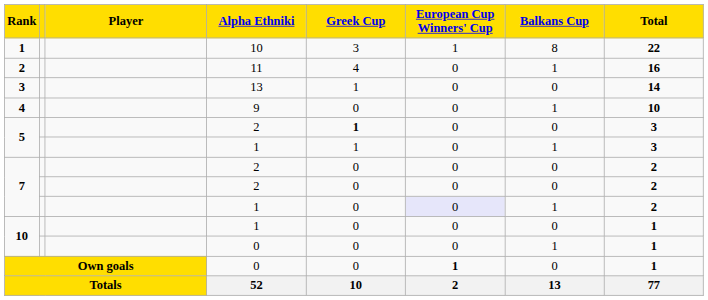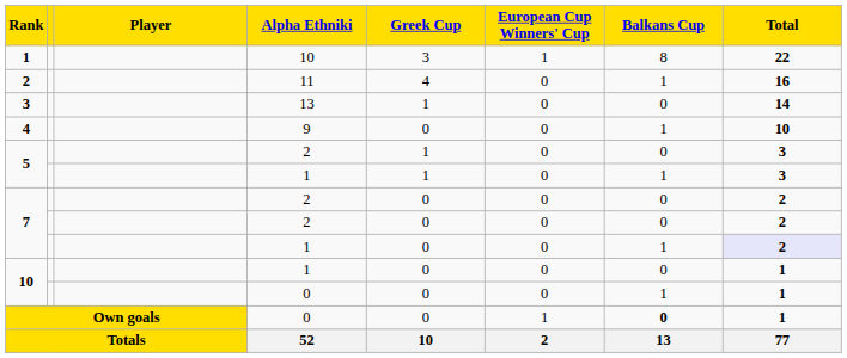5 / 2 | Greek Cup: bold -> normal
7 / 1 | European Cup Winners' Cup: lavender background -> no background
7 / 1 | Total: no background -> lavender background
Own goals | European Cup Winners' Cup: bold -> normal
Own goals | Balkans Cup: normal -> bold
